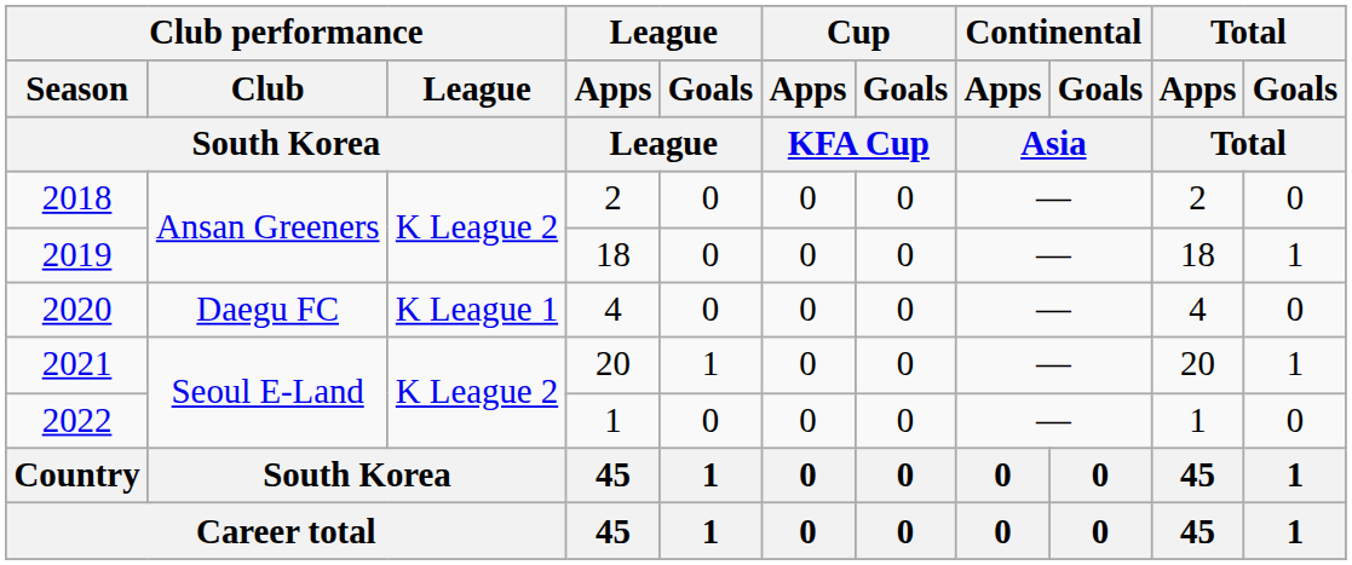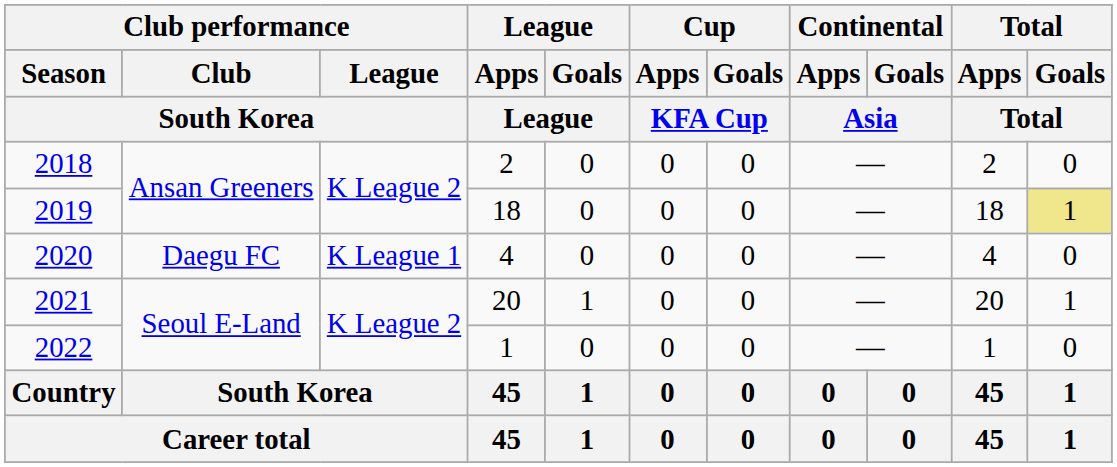2019 | Total / Goals / Total: no background -> khaki background
